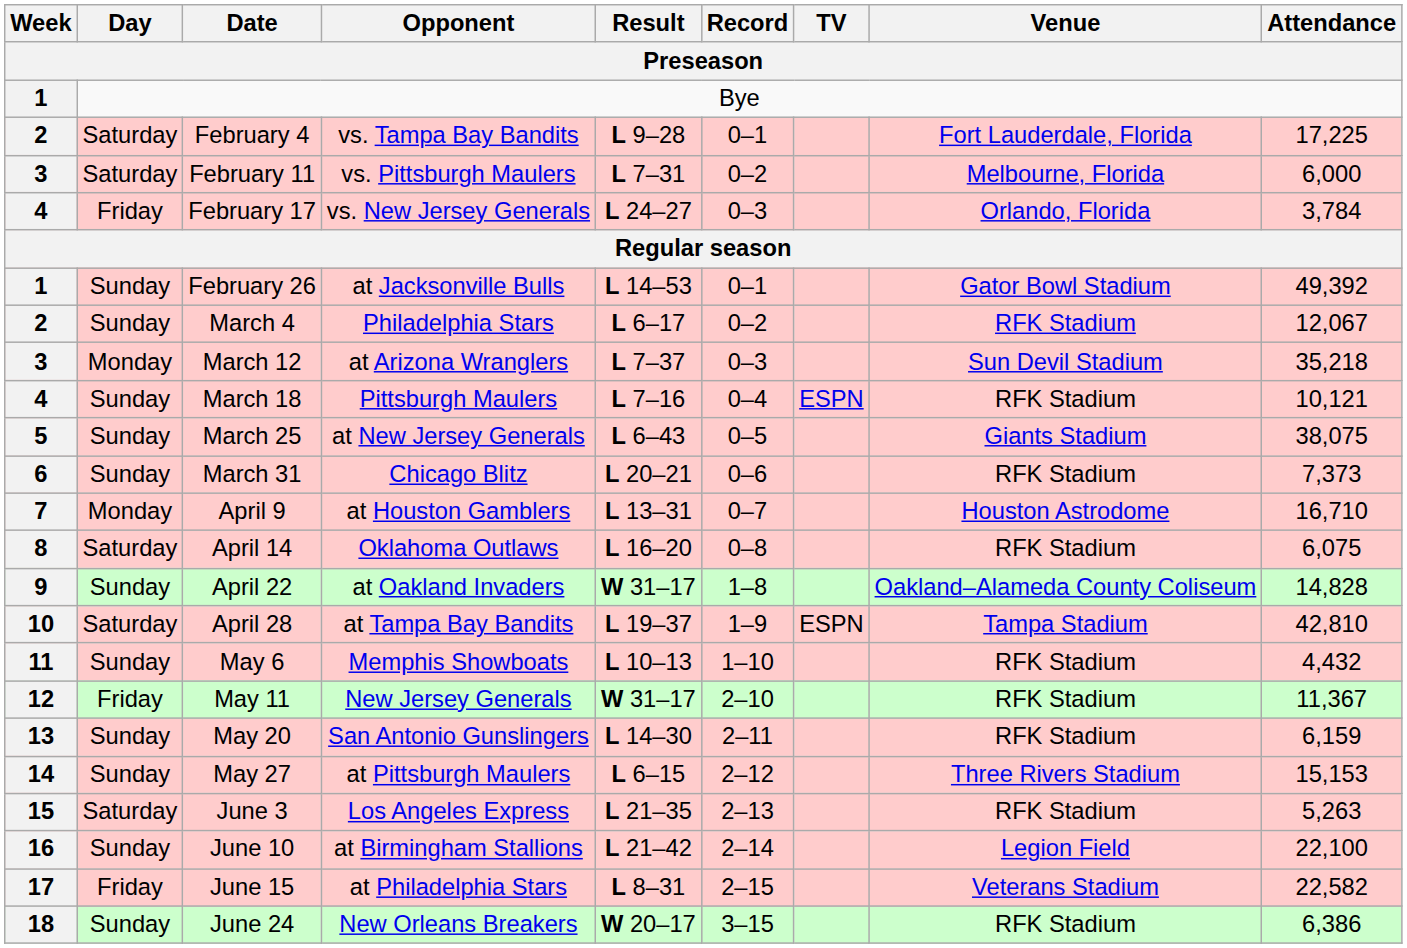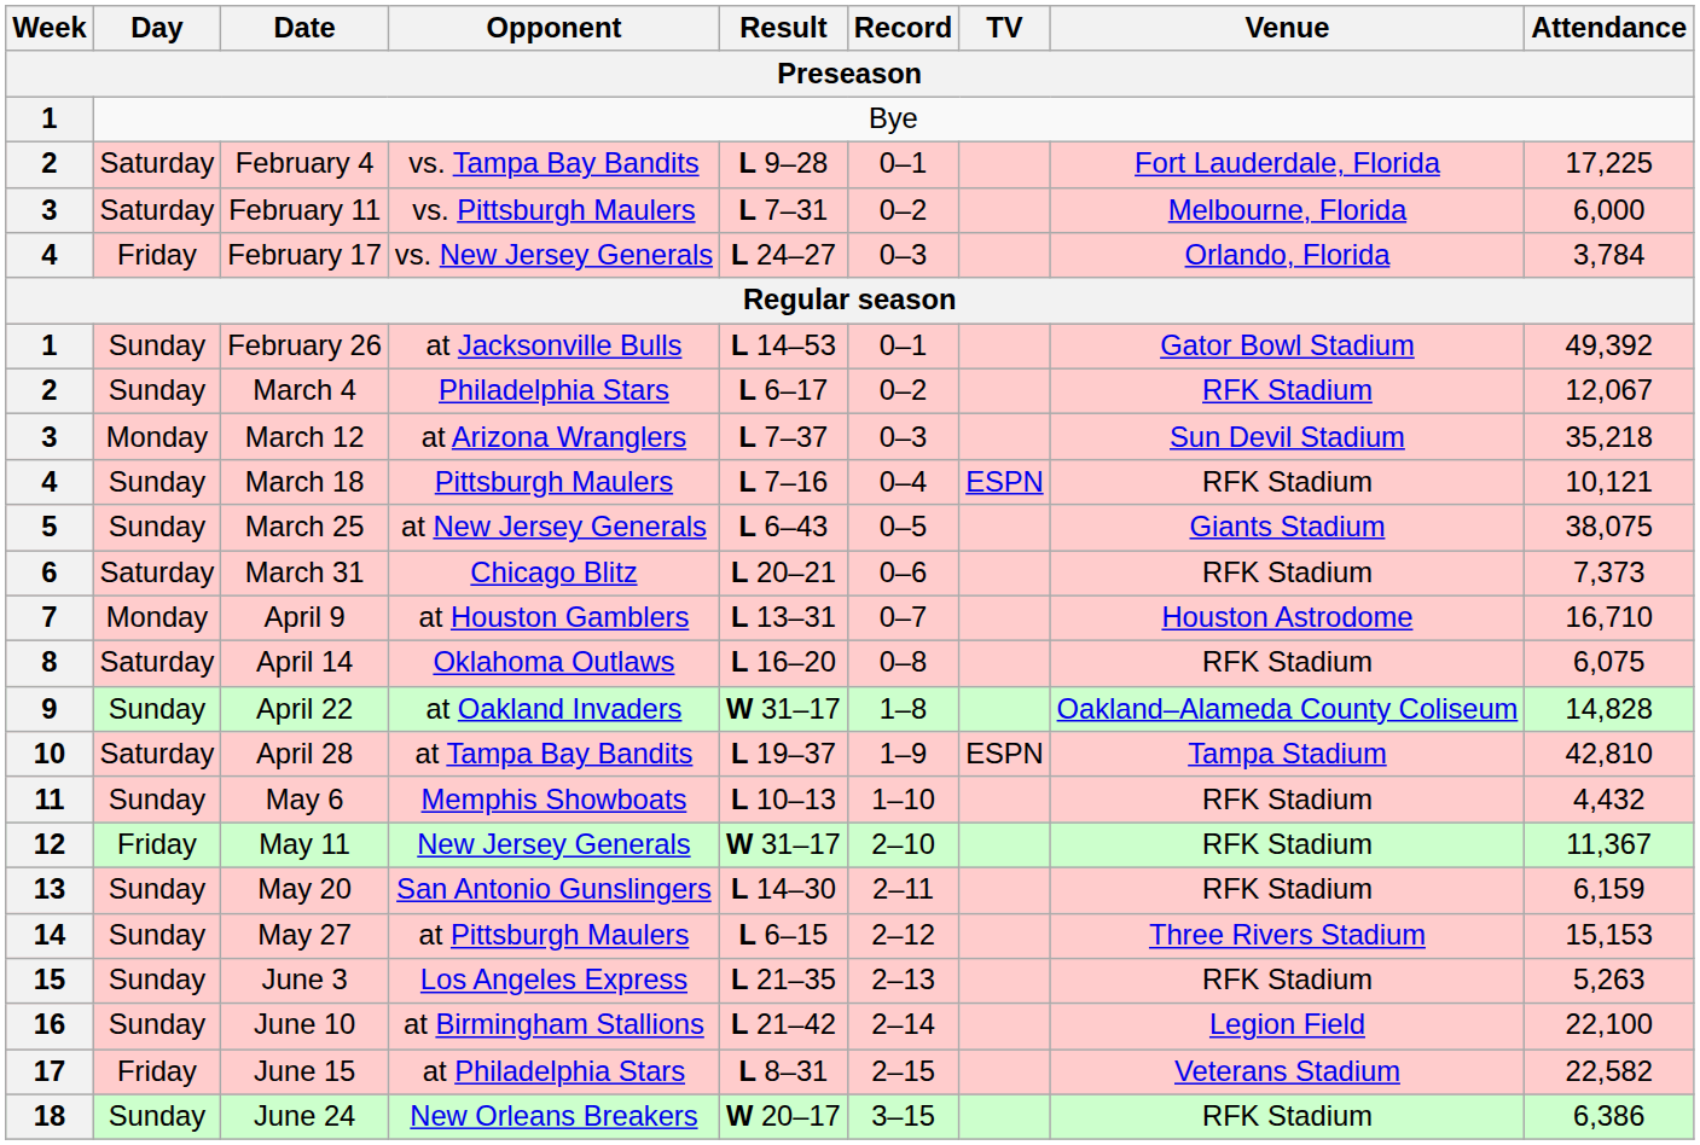March 31 | Day: Sunday -> Saturday
June 3 | Day: Saturday -> Sunday
